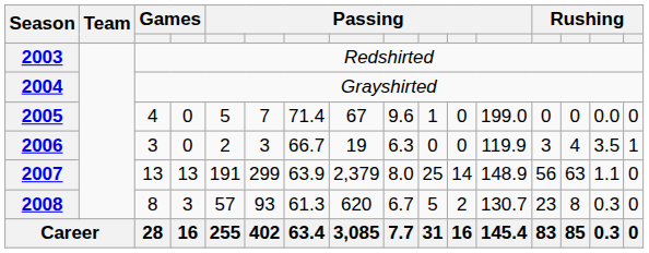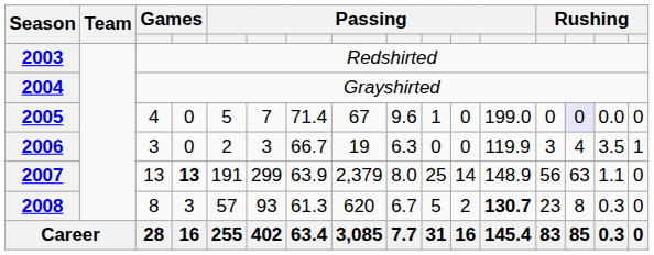2005 | column 14: no background -> lavender background
2007 | column 4: normal -> bold
2008 | column 12: normal -> bold
